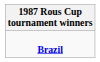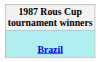row 2 | column 1: no background -> paleturquoise background
